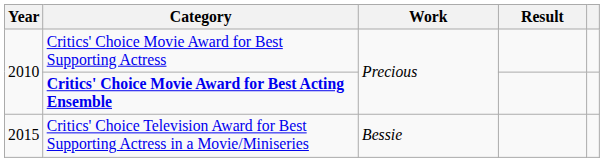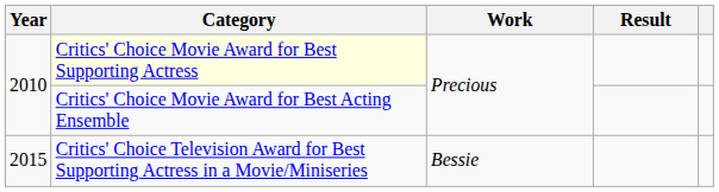Critics' Choice Movie Award for Best Supporting Actress | Category: no background -> lightyellow background
Critics' Choice Movie Award for Best Acting Ensemble | Category: bold -> normal
